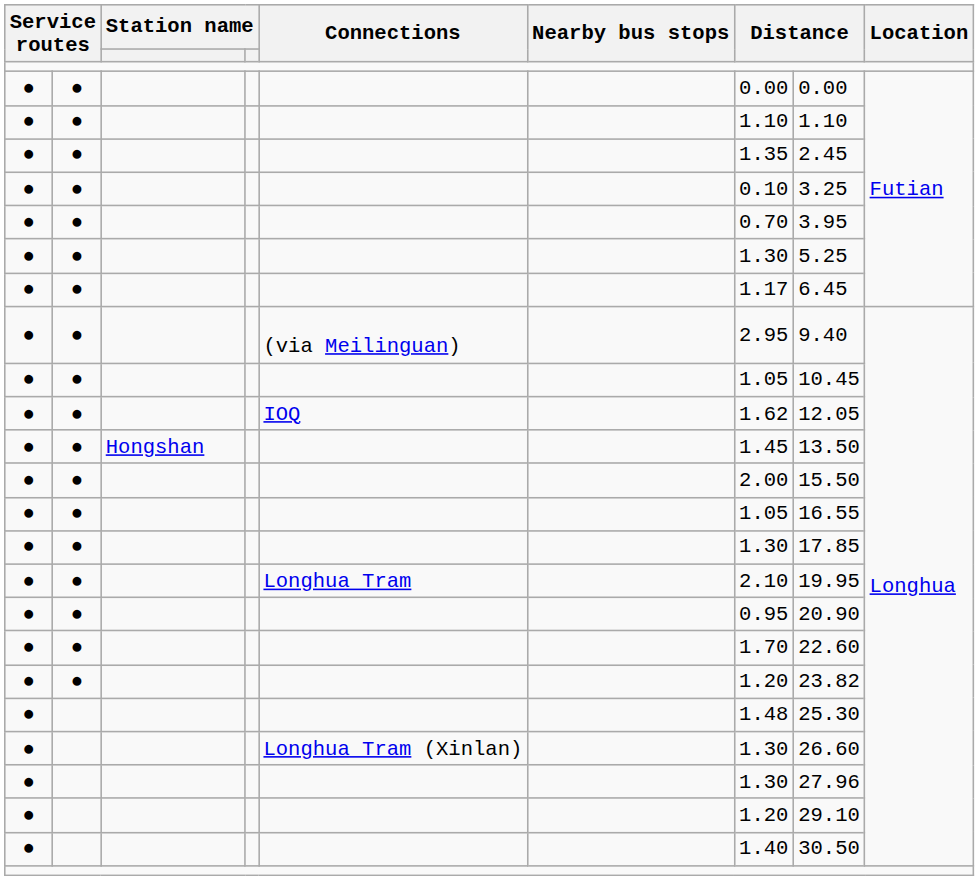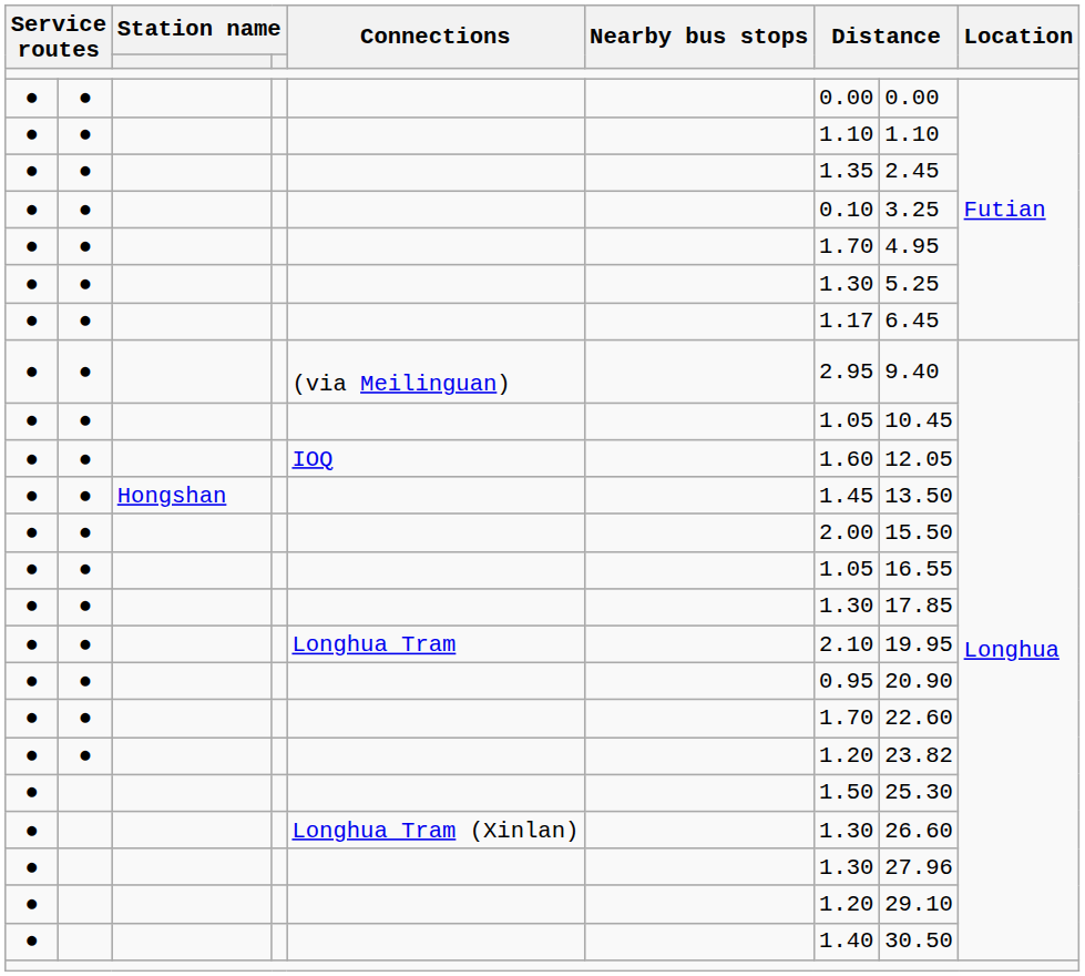row 8 | column 7: 0.70 -> 1.70
row 8 | column 8: 3.95 -> 4.95
row 13 | column 7: 1.62 -> 1.60
row 22 | column 7: 1.48 -> 1.50
